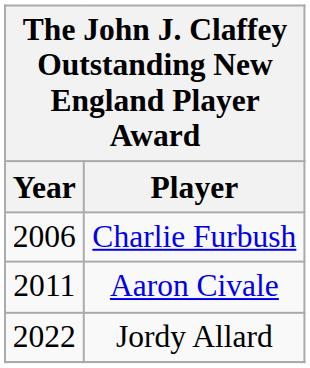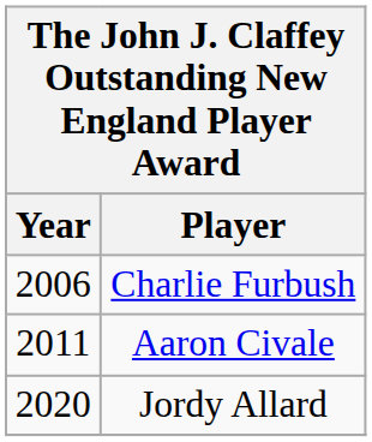Jordy Allard | Year: 2022 -> 2020
